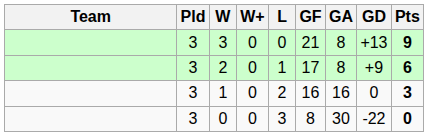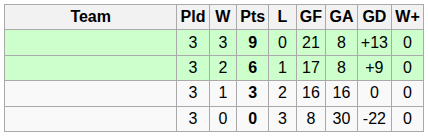columns swapped: W+ <-> Pts
